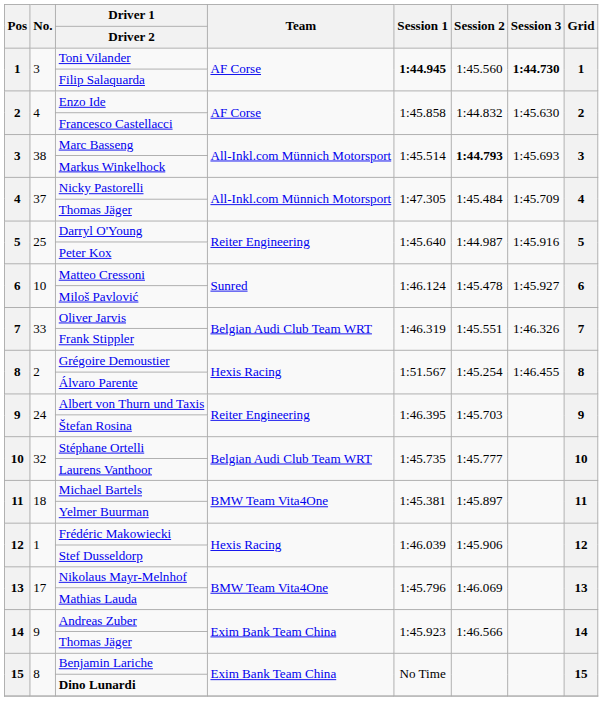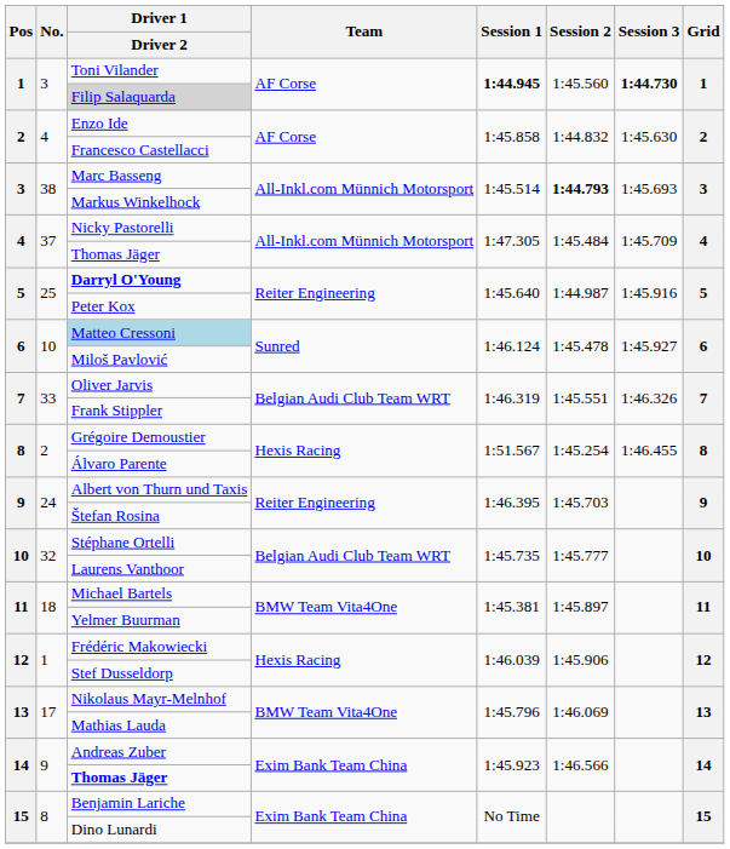Filip Salaquarda | Driver 1 / Driver 2: no background -> lightgrey background
Darryl O'Young | Driver 1 / Driver 2: normal -> bold
Matteo Cressoni | Driver 1 / Driver 2: no background -> lightblue background
14 / Thomas Jäger | Driver 1 / Driver 2: normal -> bold
Dino Lunardi | Driver 1 / Driver 2: bold -> normal
